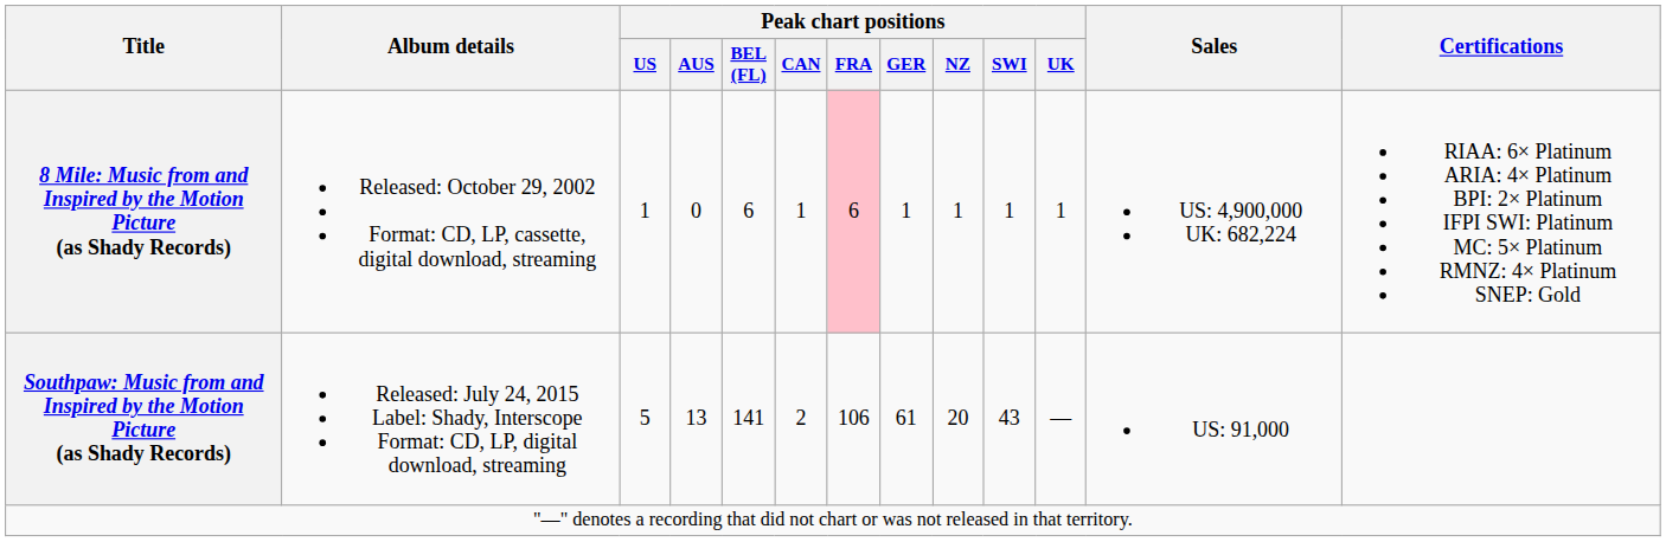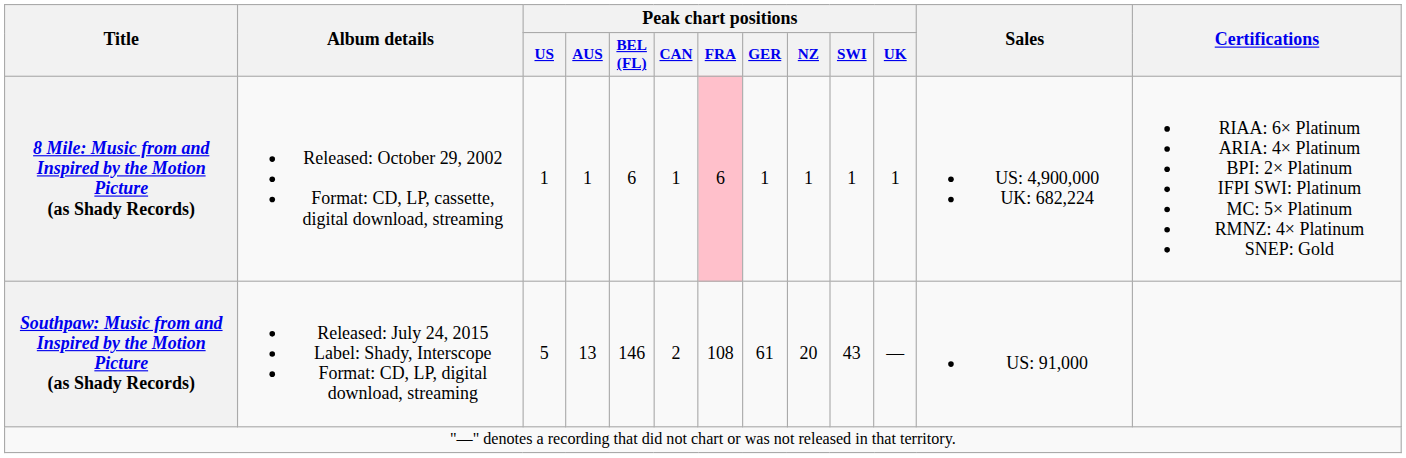row 3 | Peak chart positions / AUS: 0 -> 1
row 4 | Peak chart positions / BEL (FL): 141 -> 146
row 4 | Peak chart positions / FRA: 106 -> 108
